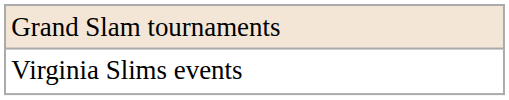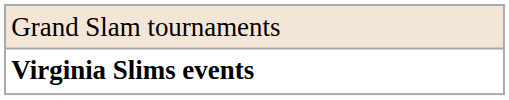row 2 | column 1: normal -> bold
